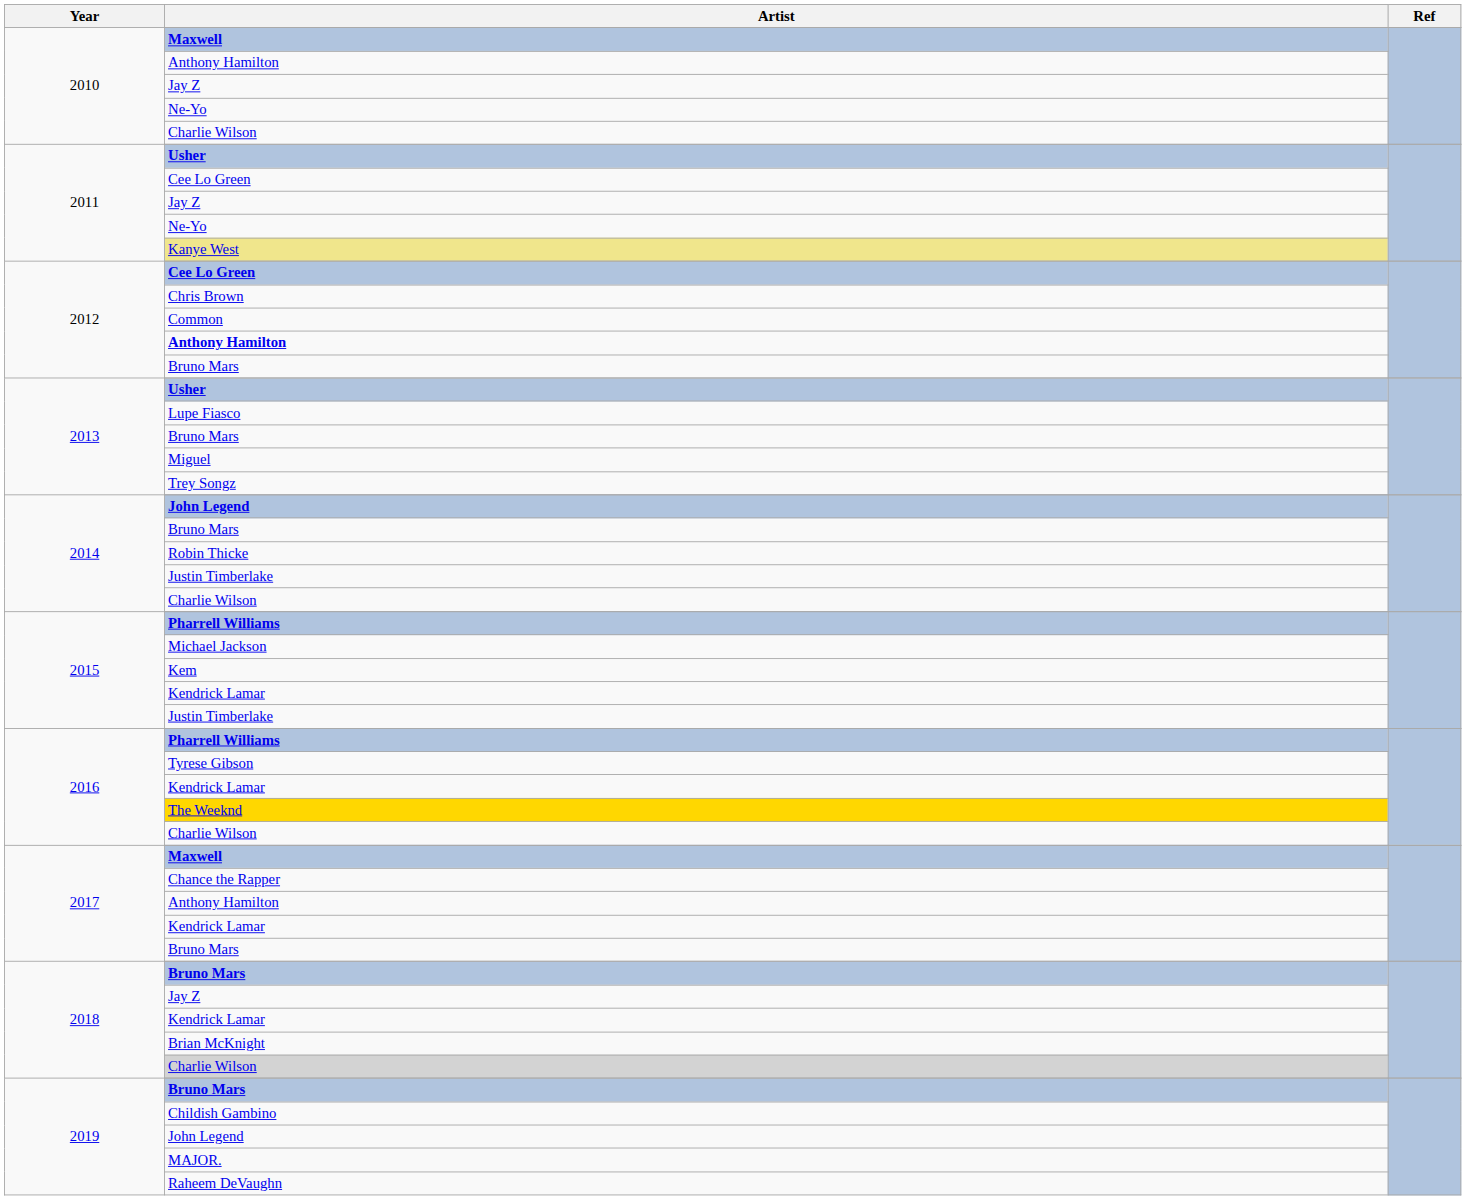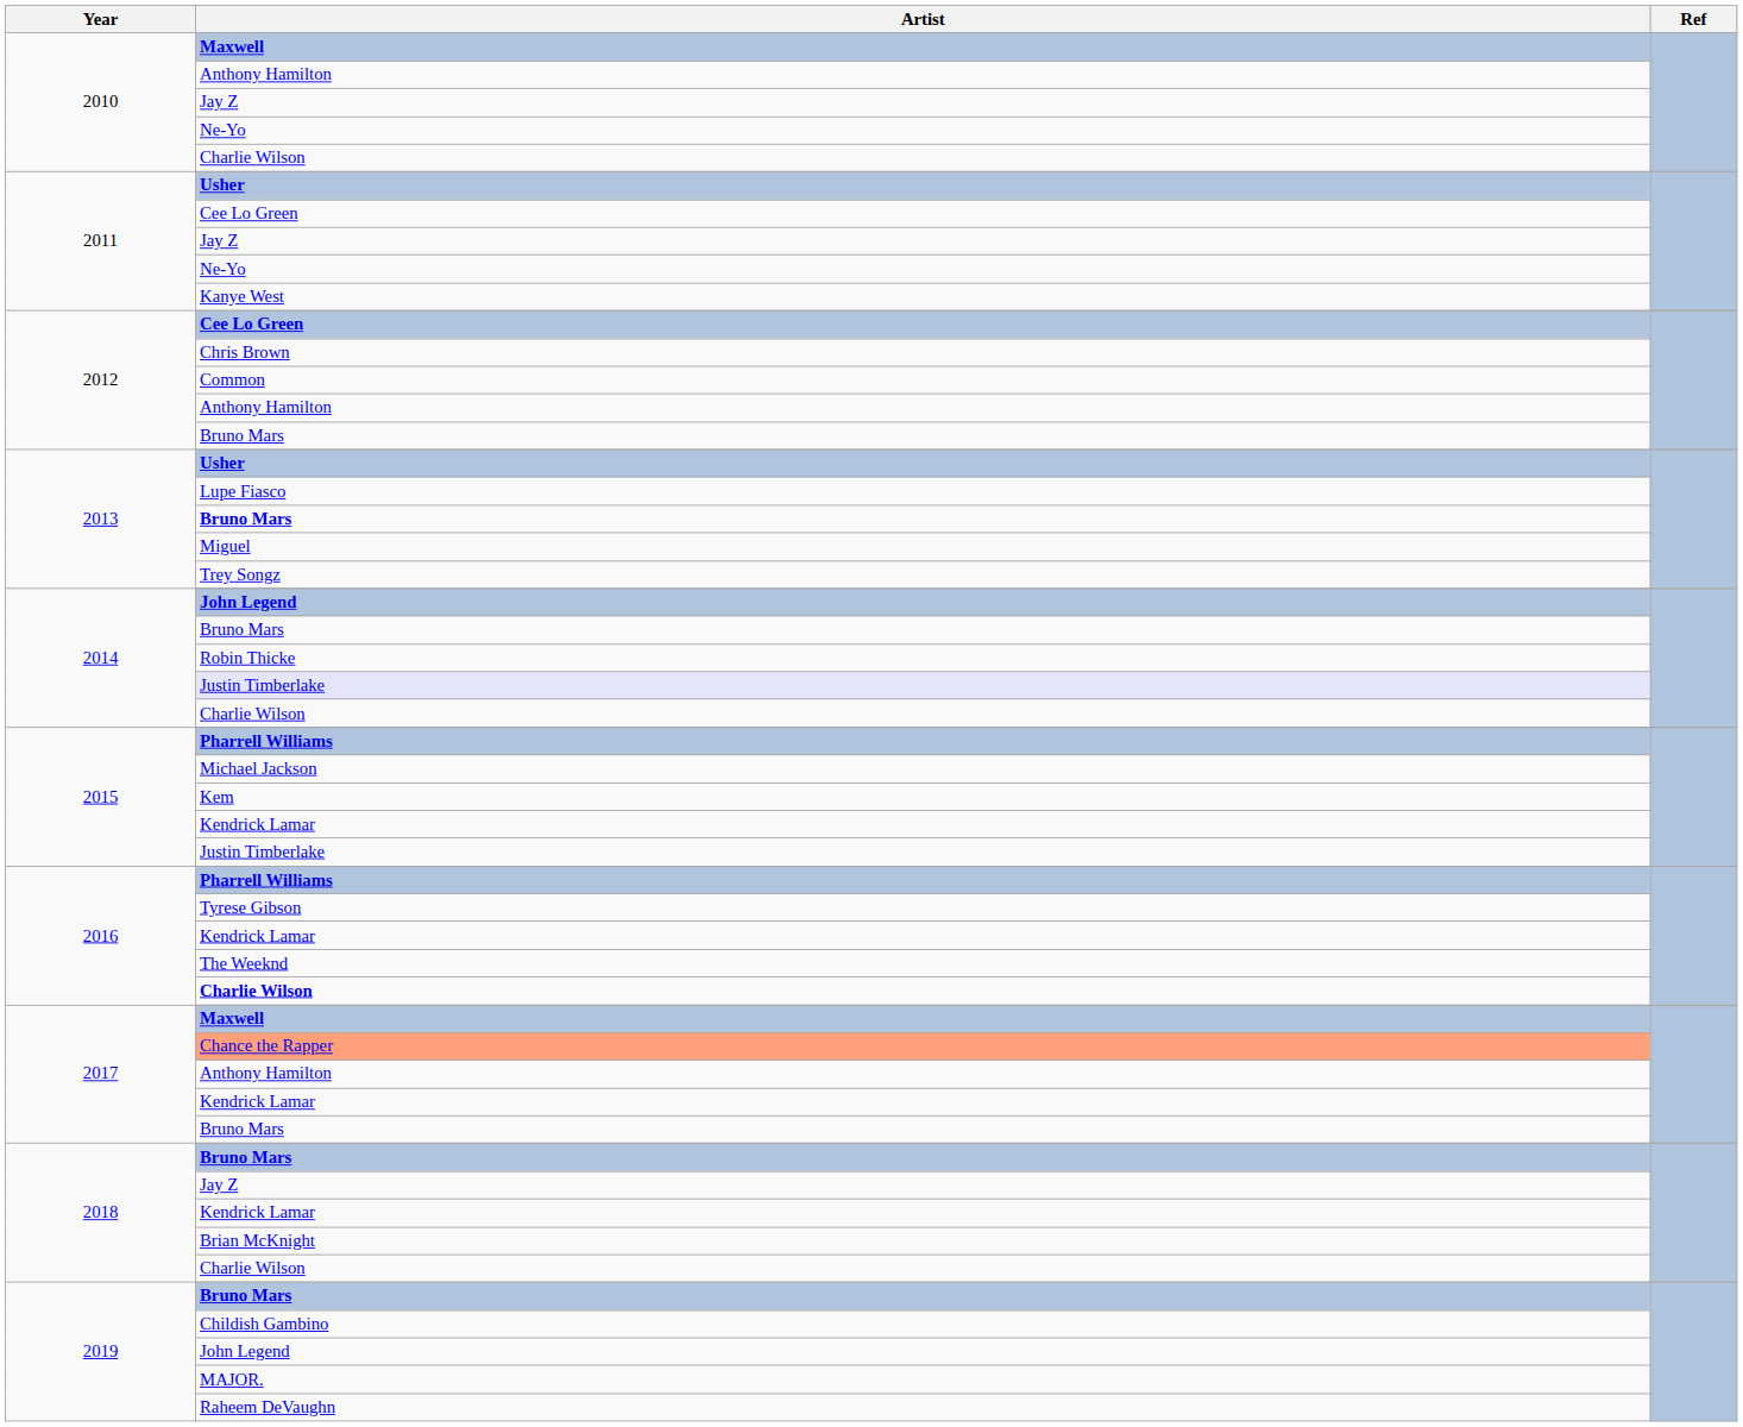Kanye West | Artist: khaki background -> no background
2012 / Anthony Hamilton | Artist: bold -> normal
2013 / Bruno Mars | Artist: normal -> bold
2014 / Justin Timberlake | Artist: no background -> lavender background
The Weeknd | Artist: gold background -> no background
2016 / Charlie Wilson | Artist: normal -> bold
Chance the Rapper | Artist: no background -> lightsalmon background
2018 / Charlie Wilson | Artist: lightgrey background -> no background
